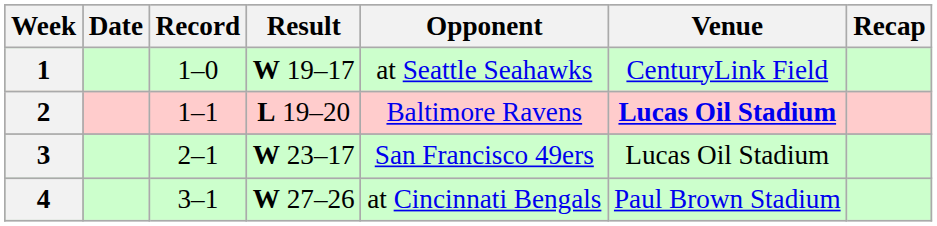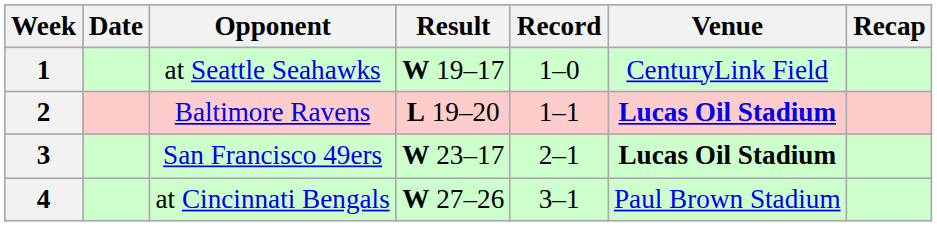columns swapped: Opponent <-> Record
3 | Venue: normal -> bold
